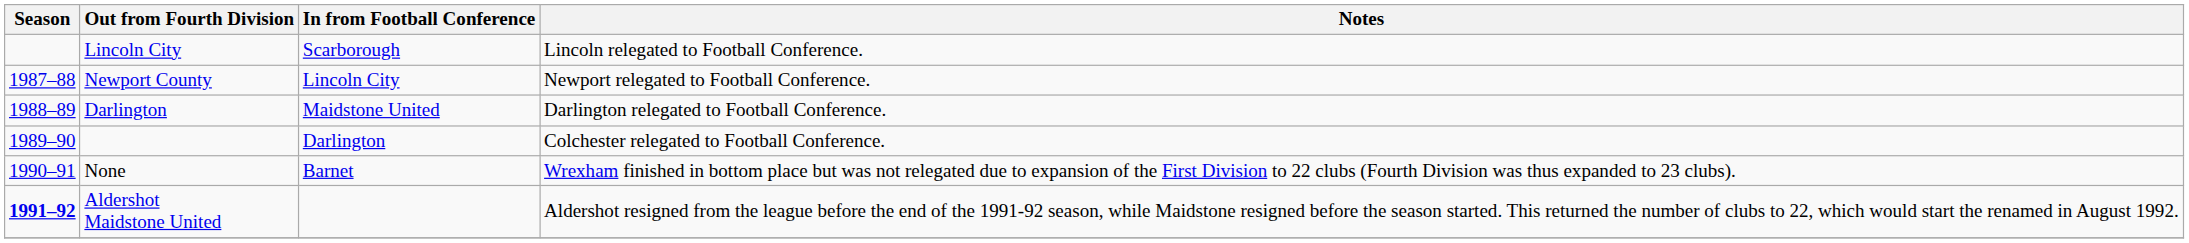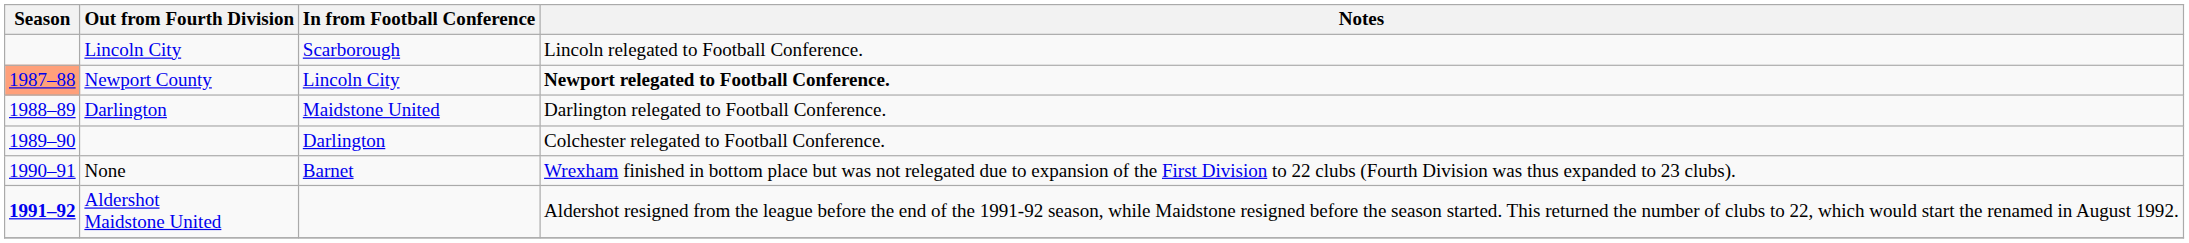Newport County | Season: no background -> lightsalmon background
Newport County | Notes: normal -> bold
